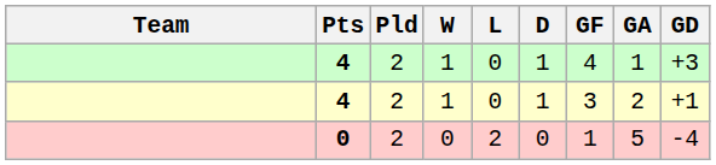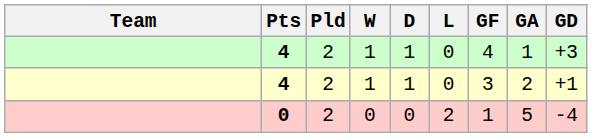columns swapped: D <-> L
